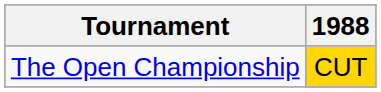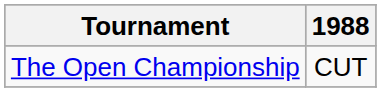The Open Championship | 1988: gold background -> no background
